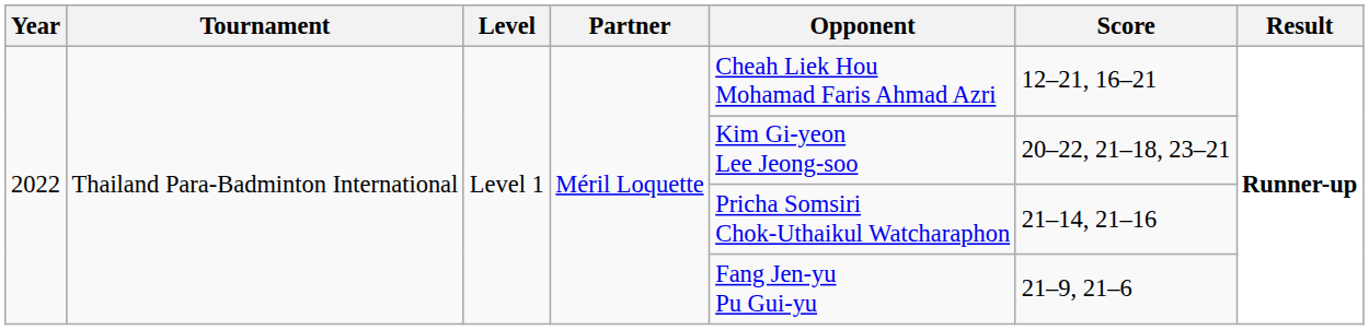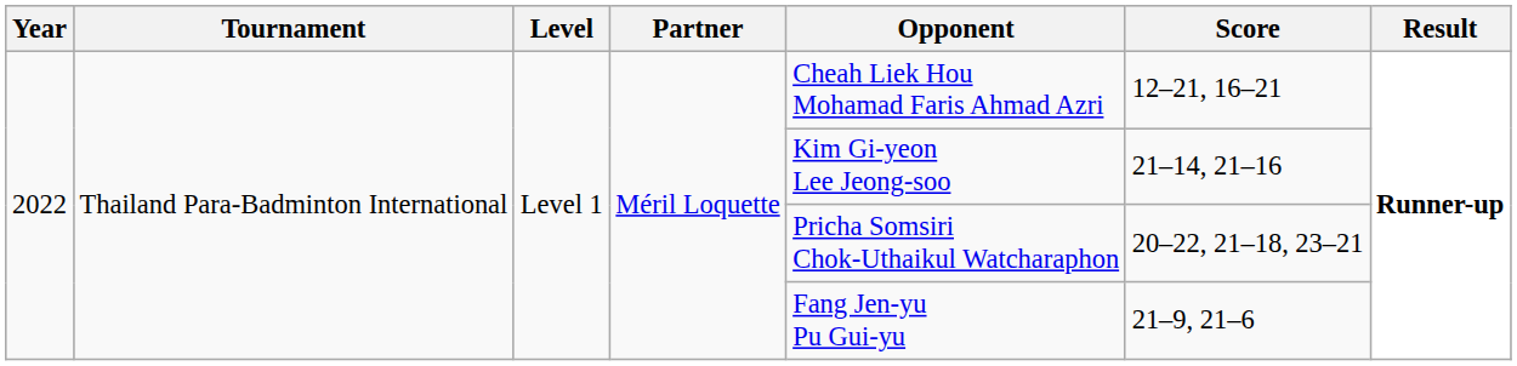row 3 | Score: 20–22, 21–18, 23–21 -> 21–14, 21–16
row 4 | Score: 21–14, 21–16 -> 20–22, 21–18, 23–21
